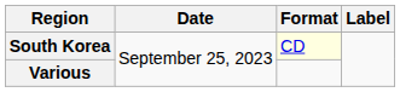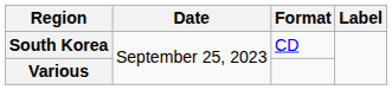South Korea | Format: lightyellow background -> no background
